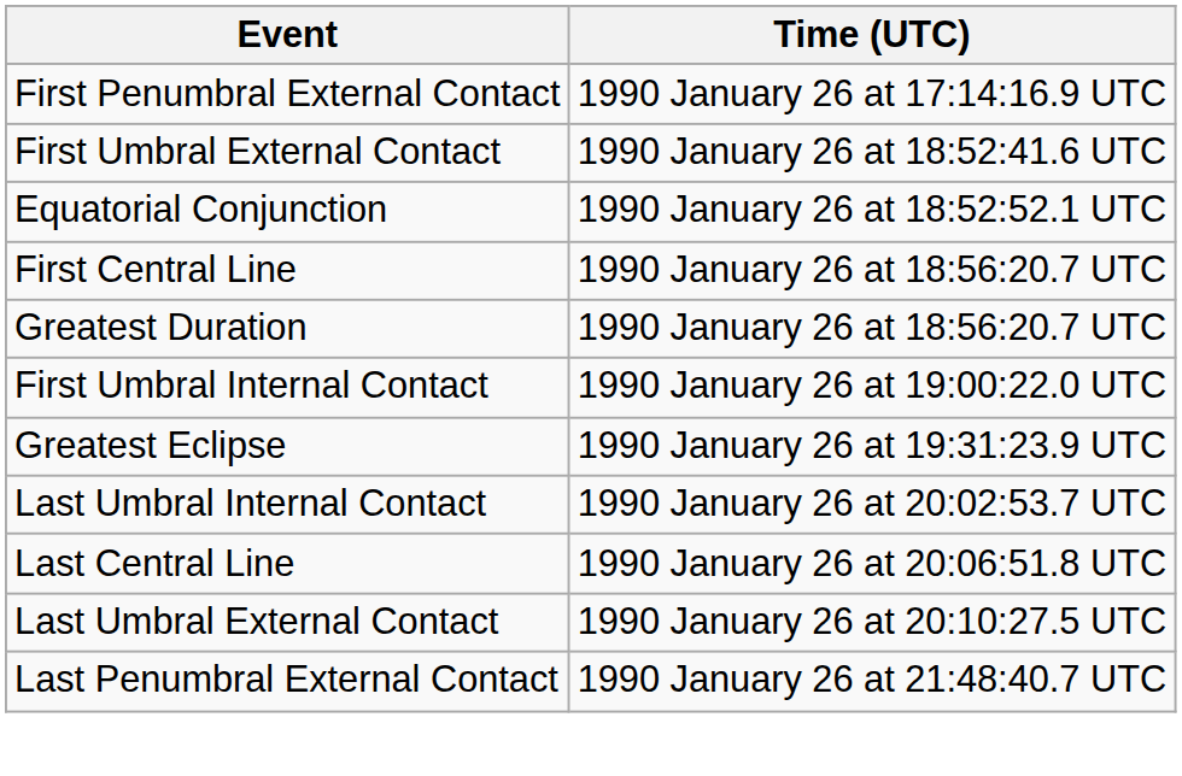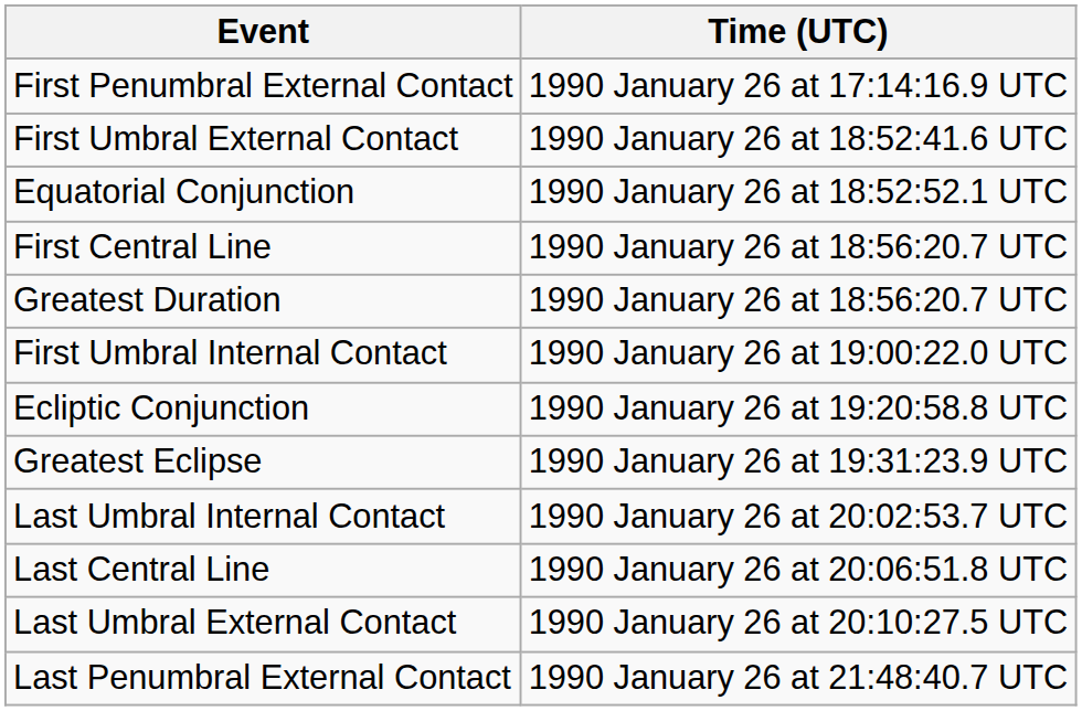+ row: Ecliptic Conjunction | 1990 January 26 at 19:20:58.8 UTC
